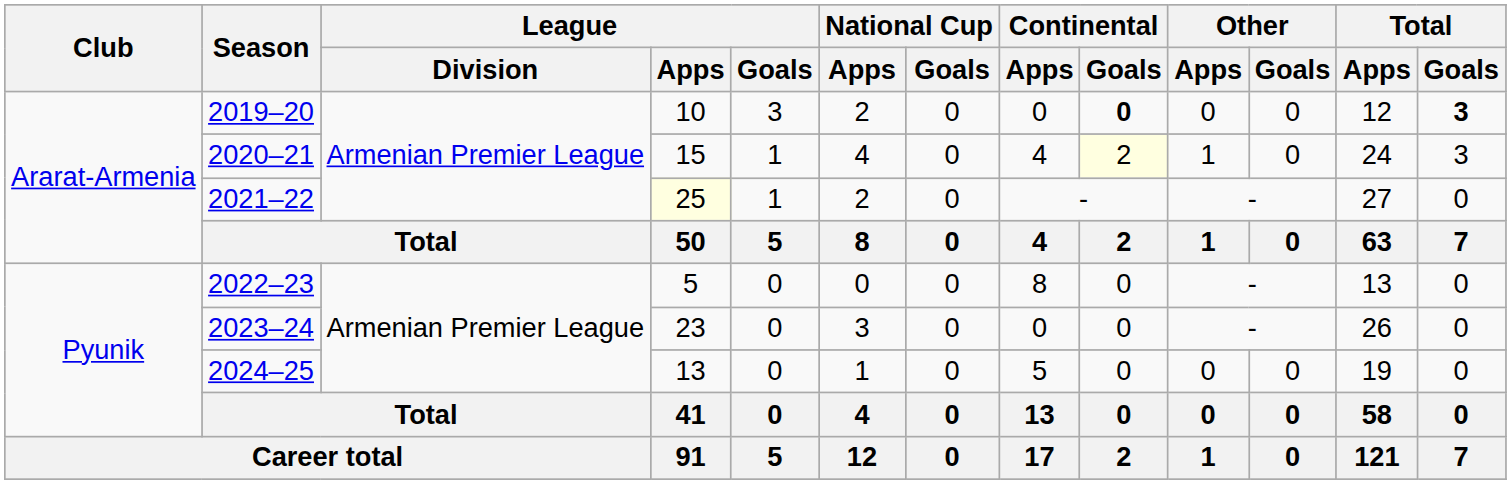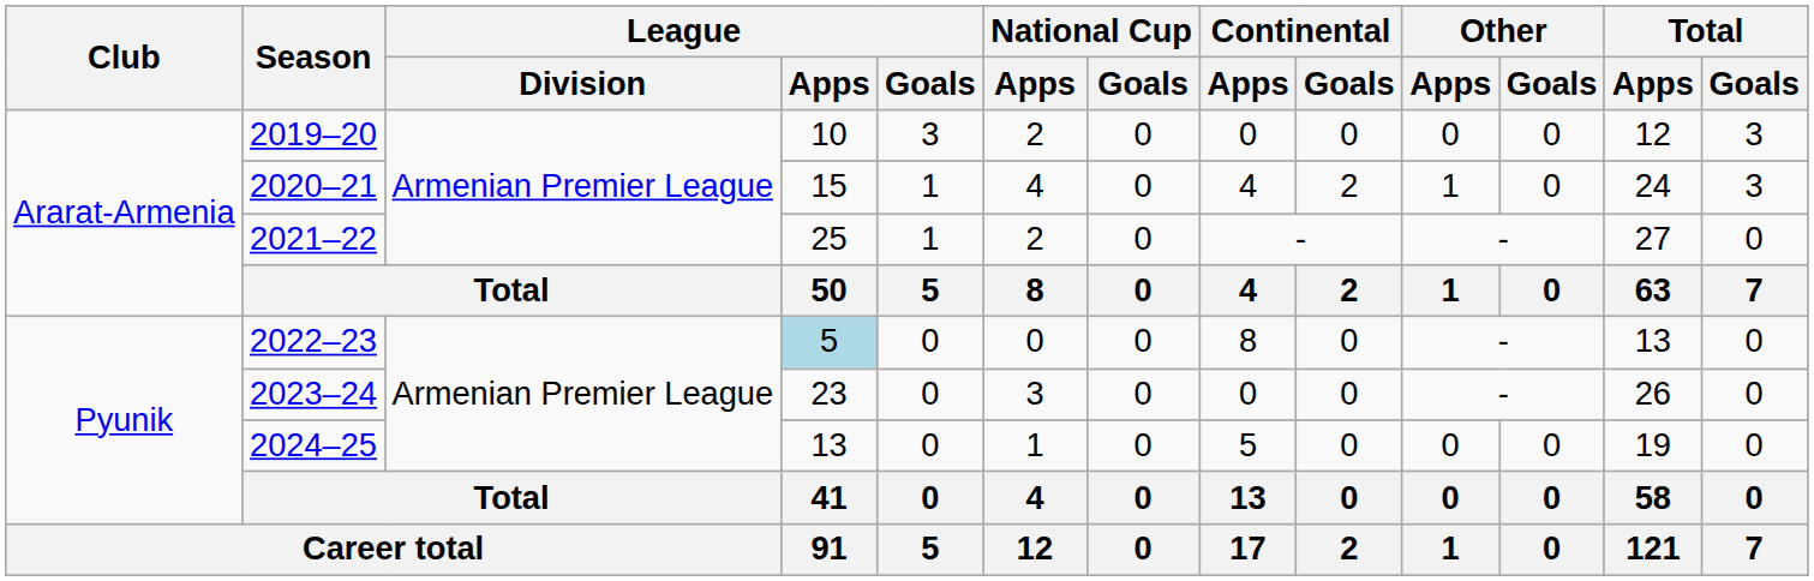2019–20 | Continental / Goals: bold -> normal
2019–20 | Total / Goals: bold -> normal
2020–21 | Continental / Goals: lightyellow background -> no background
2021–22 | League / Apps: lightyellow background -> no background
2022–23 | League / Apps: no background -> lightblue background
